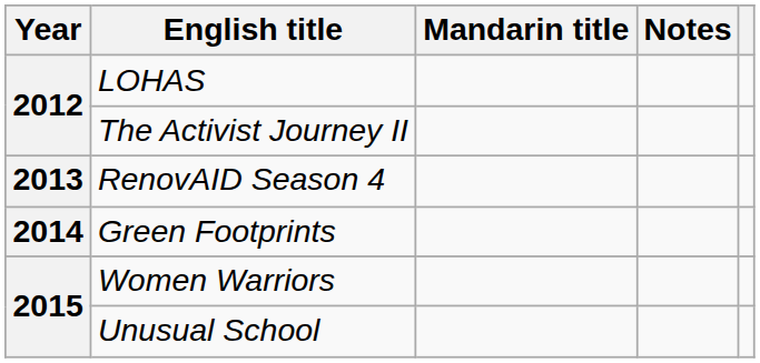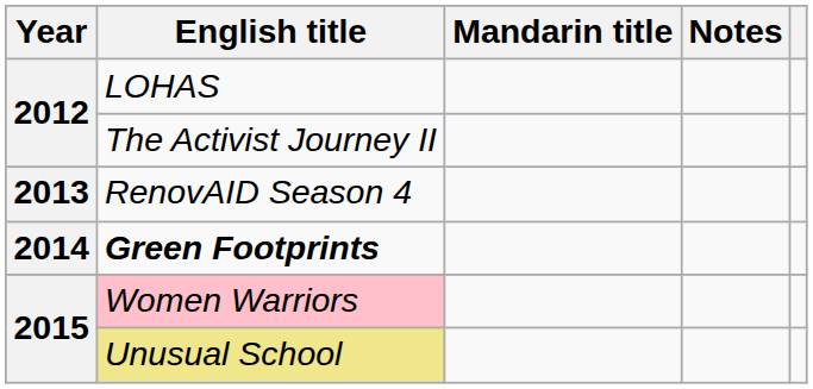Green Footprints | English title: normal -> bold
Women Warriors | English title: no background -> pink background
Unusual School | English title: no background -> khaki background
